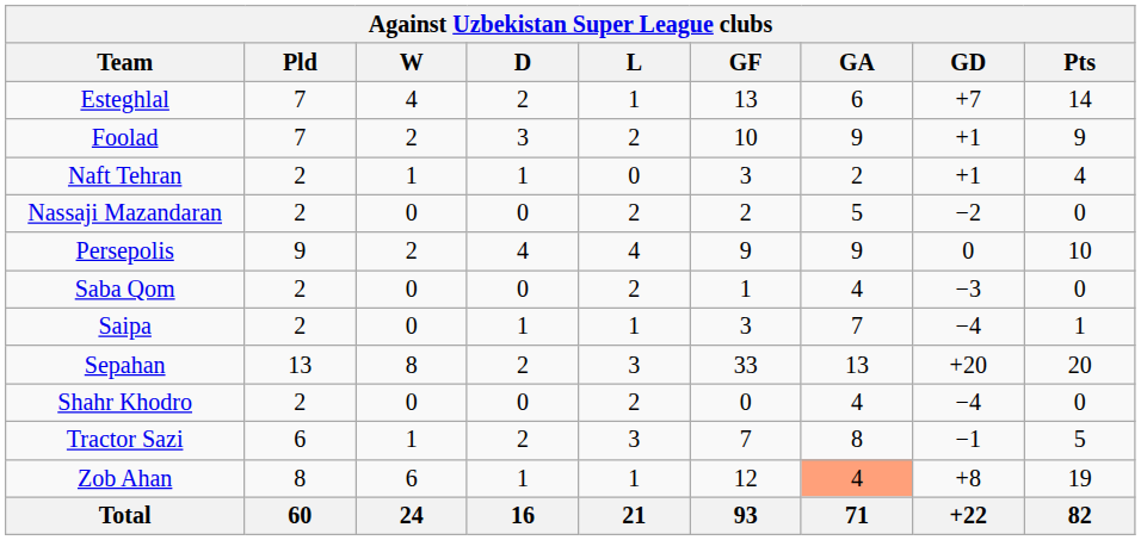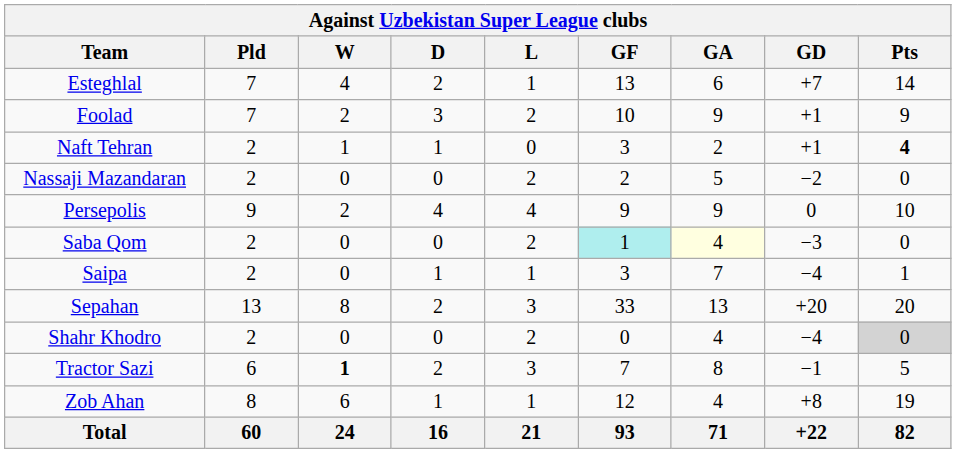Naft Tehran | Pts: normal -> bold
Saba Qom | GF: no background -> paleturquoise background
Saba Qom | GA: no background -> lightyellow background
Shahr Khodro | Pts: no background -> lightgrey background
Tractor Sazi | W: normal -> bold
Zob Ahan | GA: lightsalmon background -> no background
